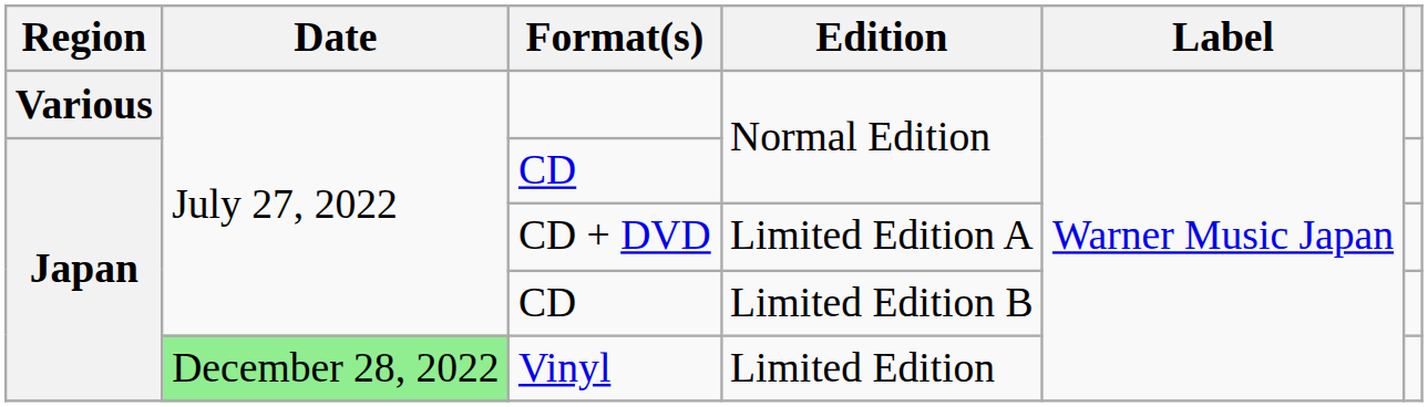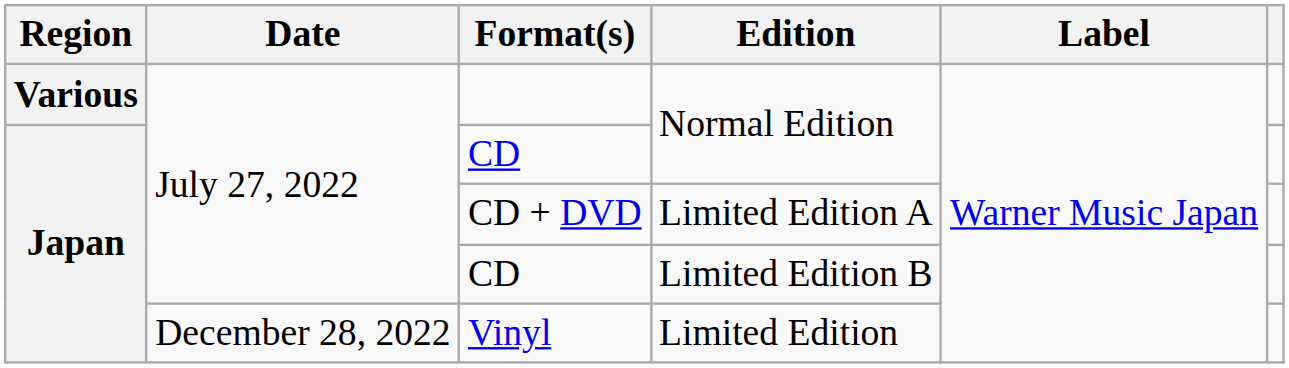Vinyl | Date: lightgreen background -> no background
